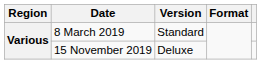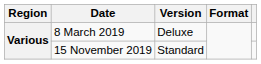8 March 2019 | Version: Standard -> Deluxe
15 November 2019 | Version: Deluxe -> Standard
